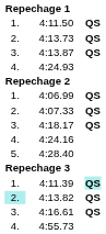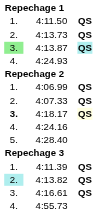4:13.87 | column 1: no background -> lightgreen background
4:13.87 | column 3: no background -> paleturquoise background
4:18.17 | column 1: normal -> bold
4:18.17 | column 3: no background -> lightyellow background
4:11.39 | column 3: paleturquoise background -> no background
